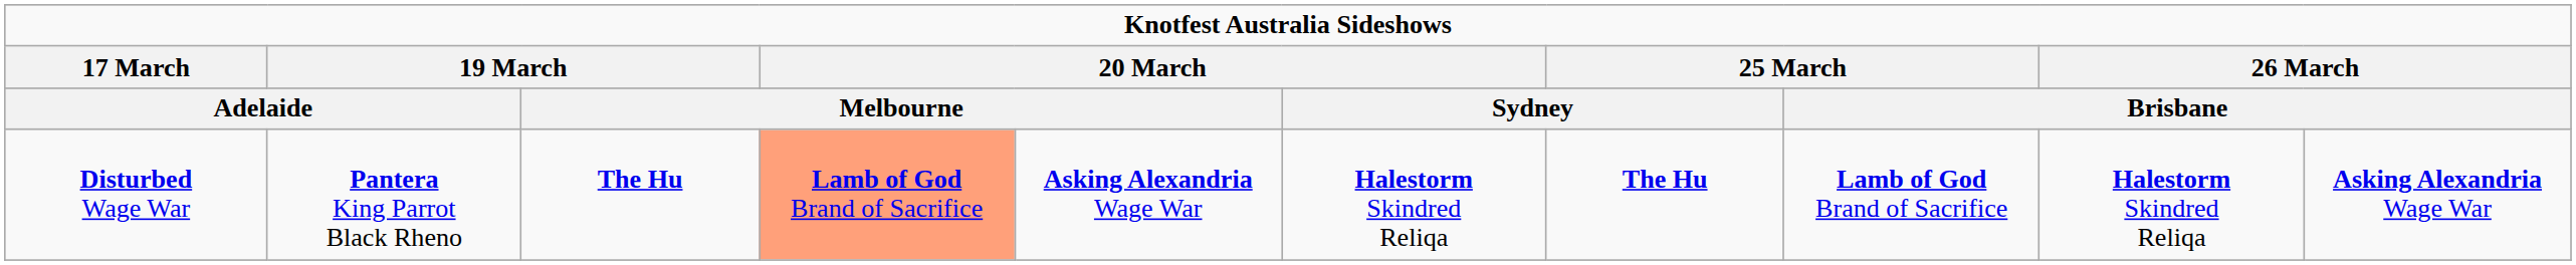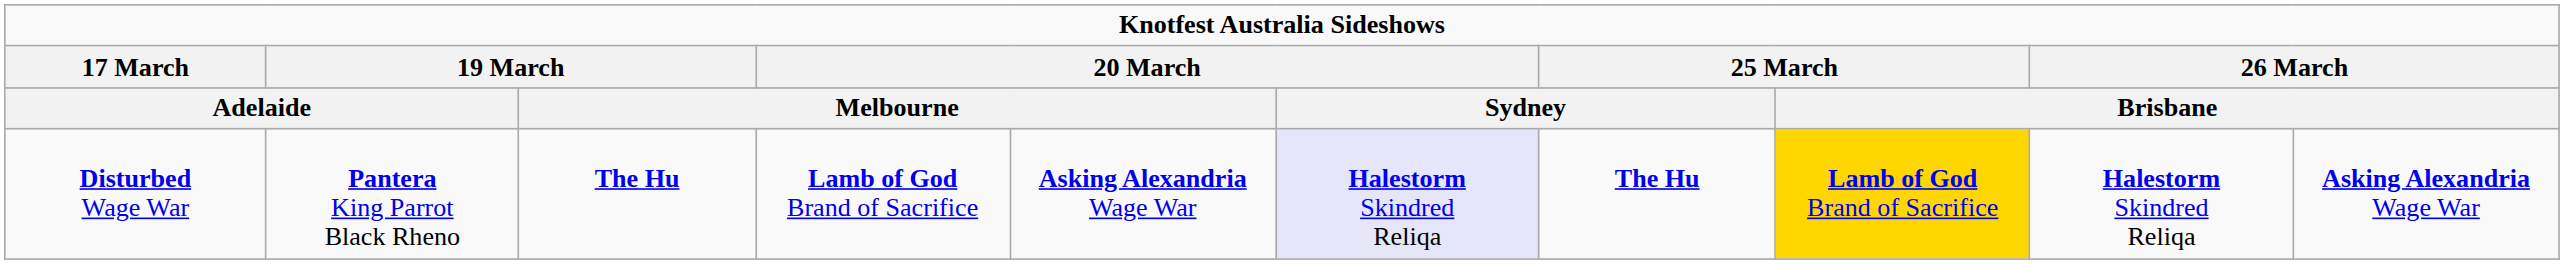Disturbed Wage War | column 4: lightsalmon background -> no background
Disturbed Wage War | 20 March / Sydney: no background -> lavender background
Disturbed Wage War | 25 March / Brisbane: no background -> gold background
